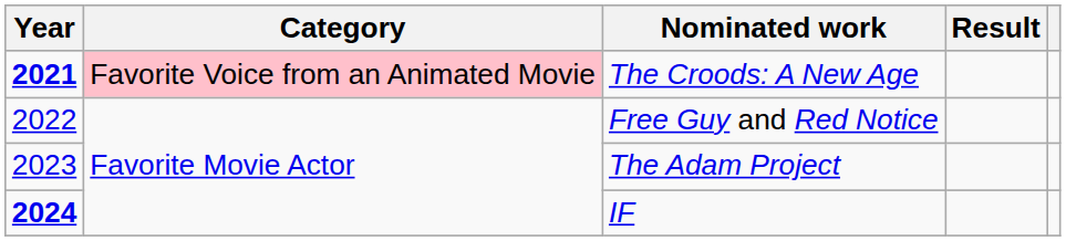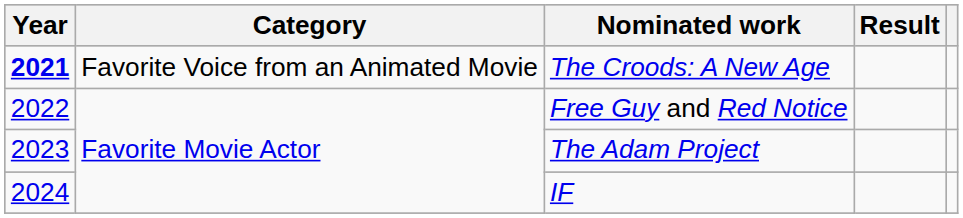The Croods: A New Age | Category: pink background -> no background
IF | Year: bold -> normal
